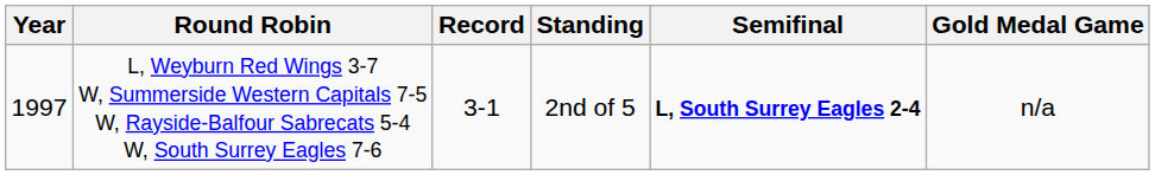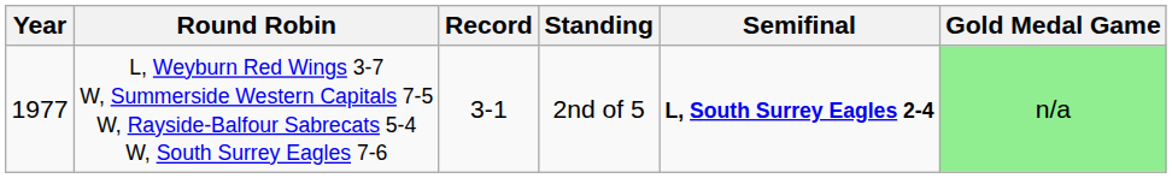row 2 | Year: 1997 -> 1977
row 2 | Gold Medal Game: no background -> lightgreen background
